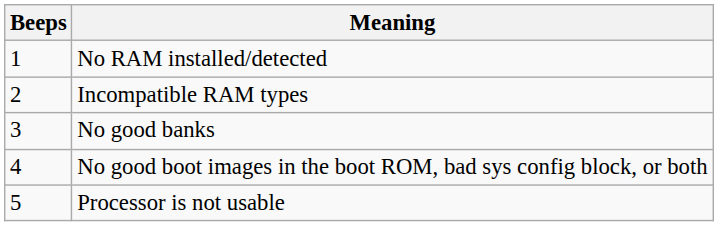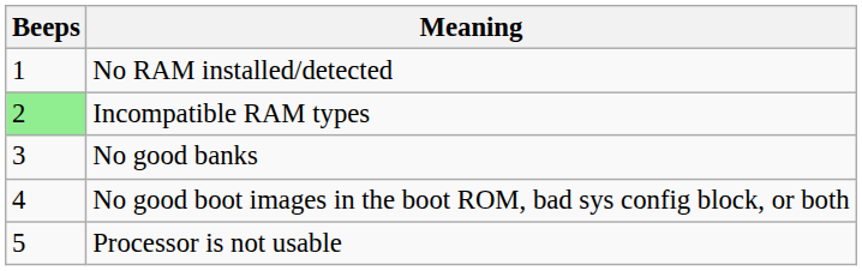Incompatible RAM types | Beeps: no background -> lightgreen background
